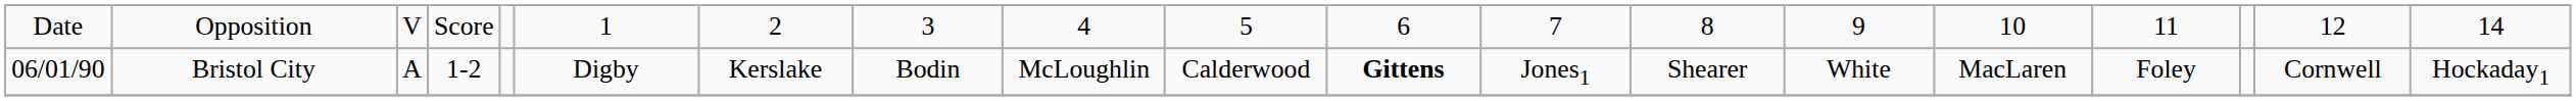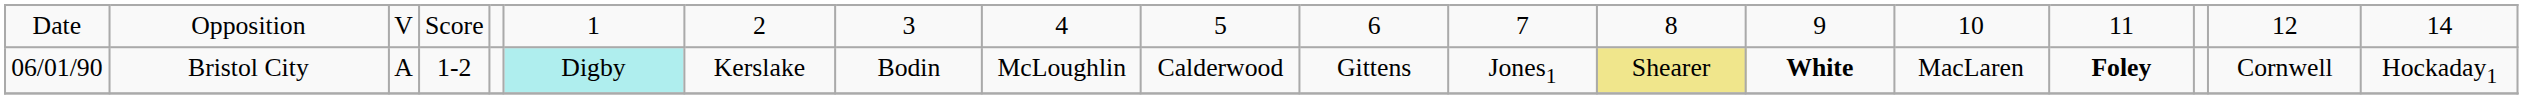Bristol City | column 6: no background -> paleturquoise background
Bristol City | column 11: bold -> normal
Bristol City | column 13: no background -> khaki background
Bristol City | column 14: normal -> bold
Bristol City | column 16: normal -> bold
